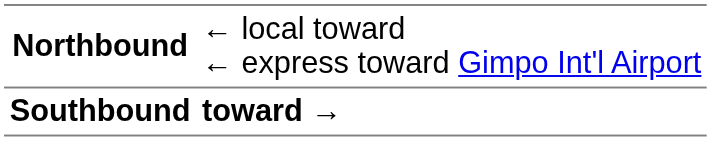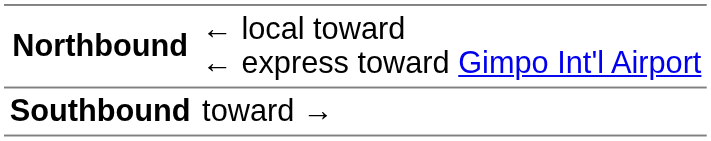Southbound | column 2: bold -> normal
